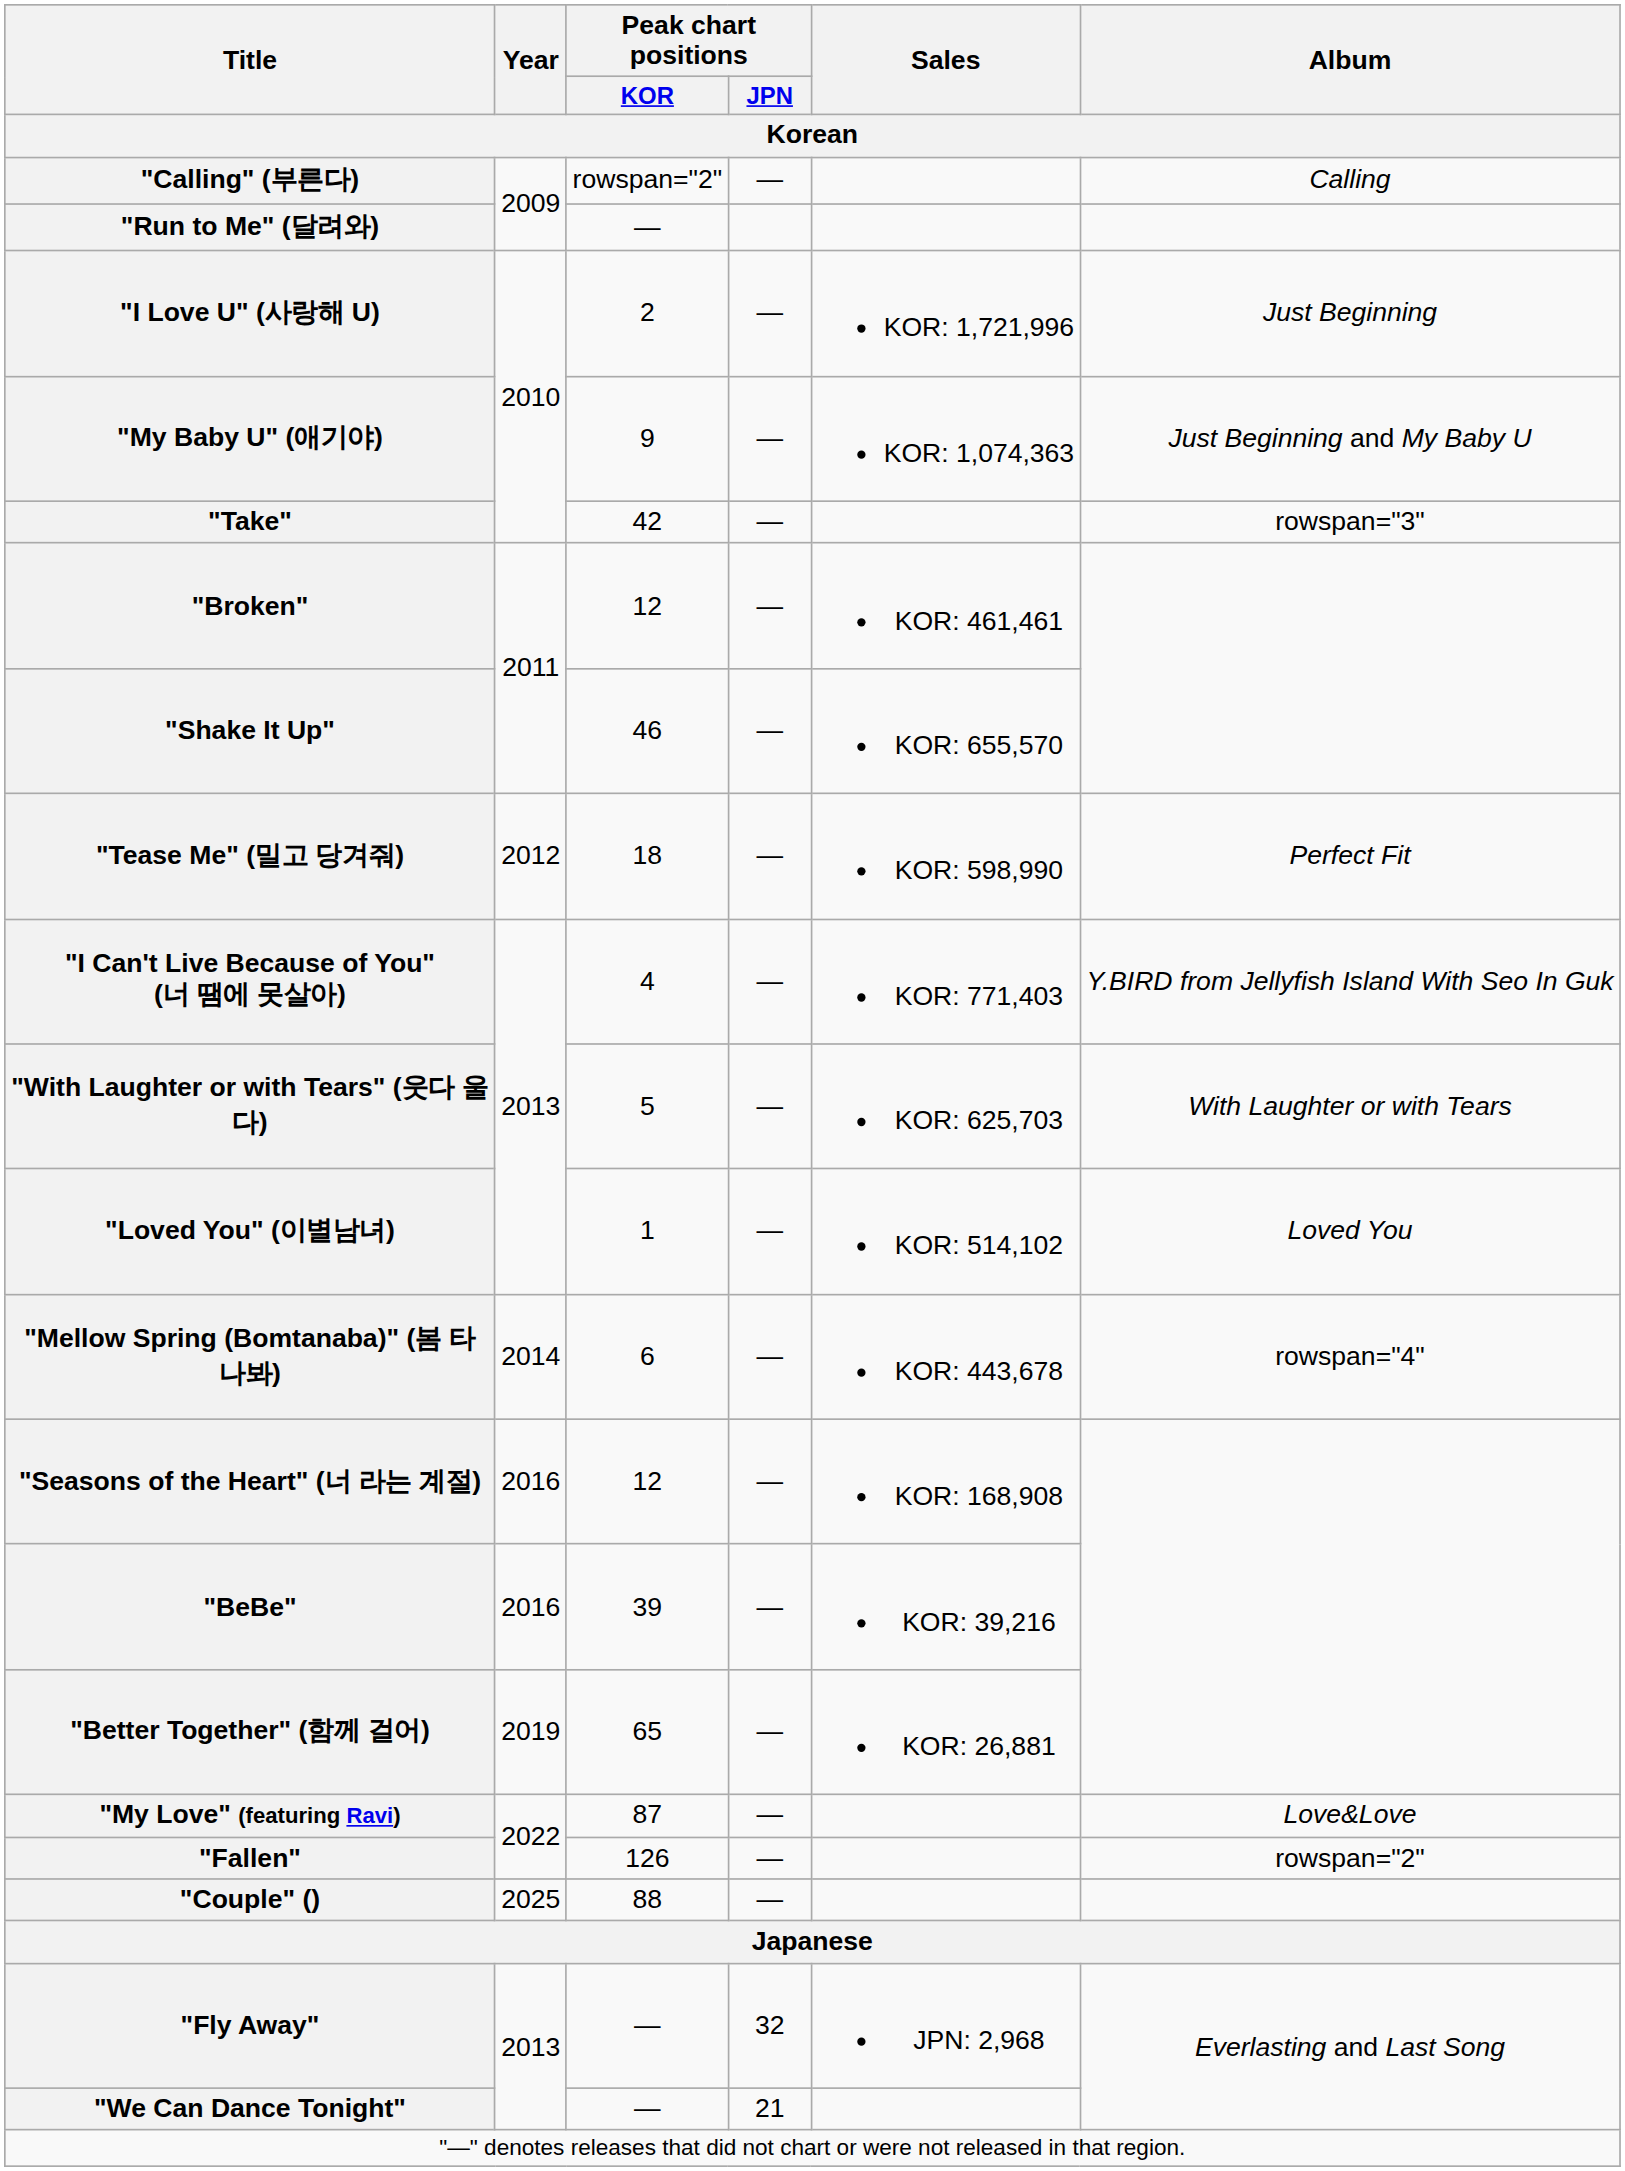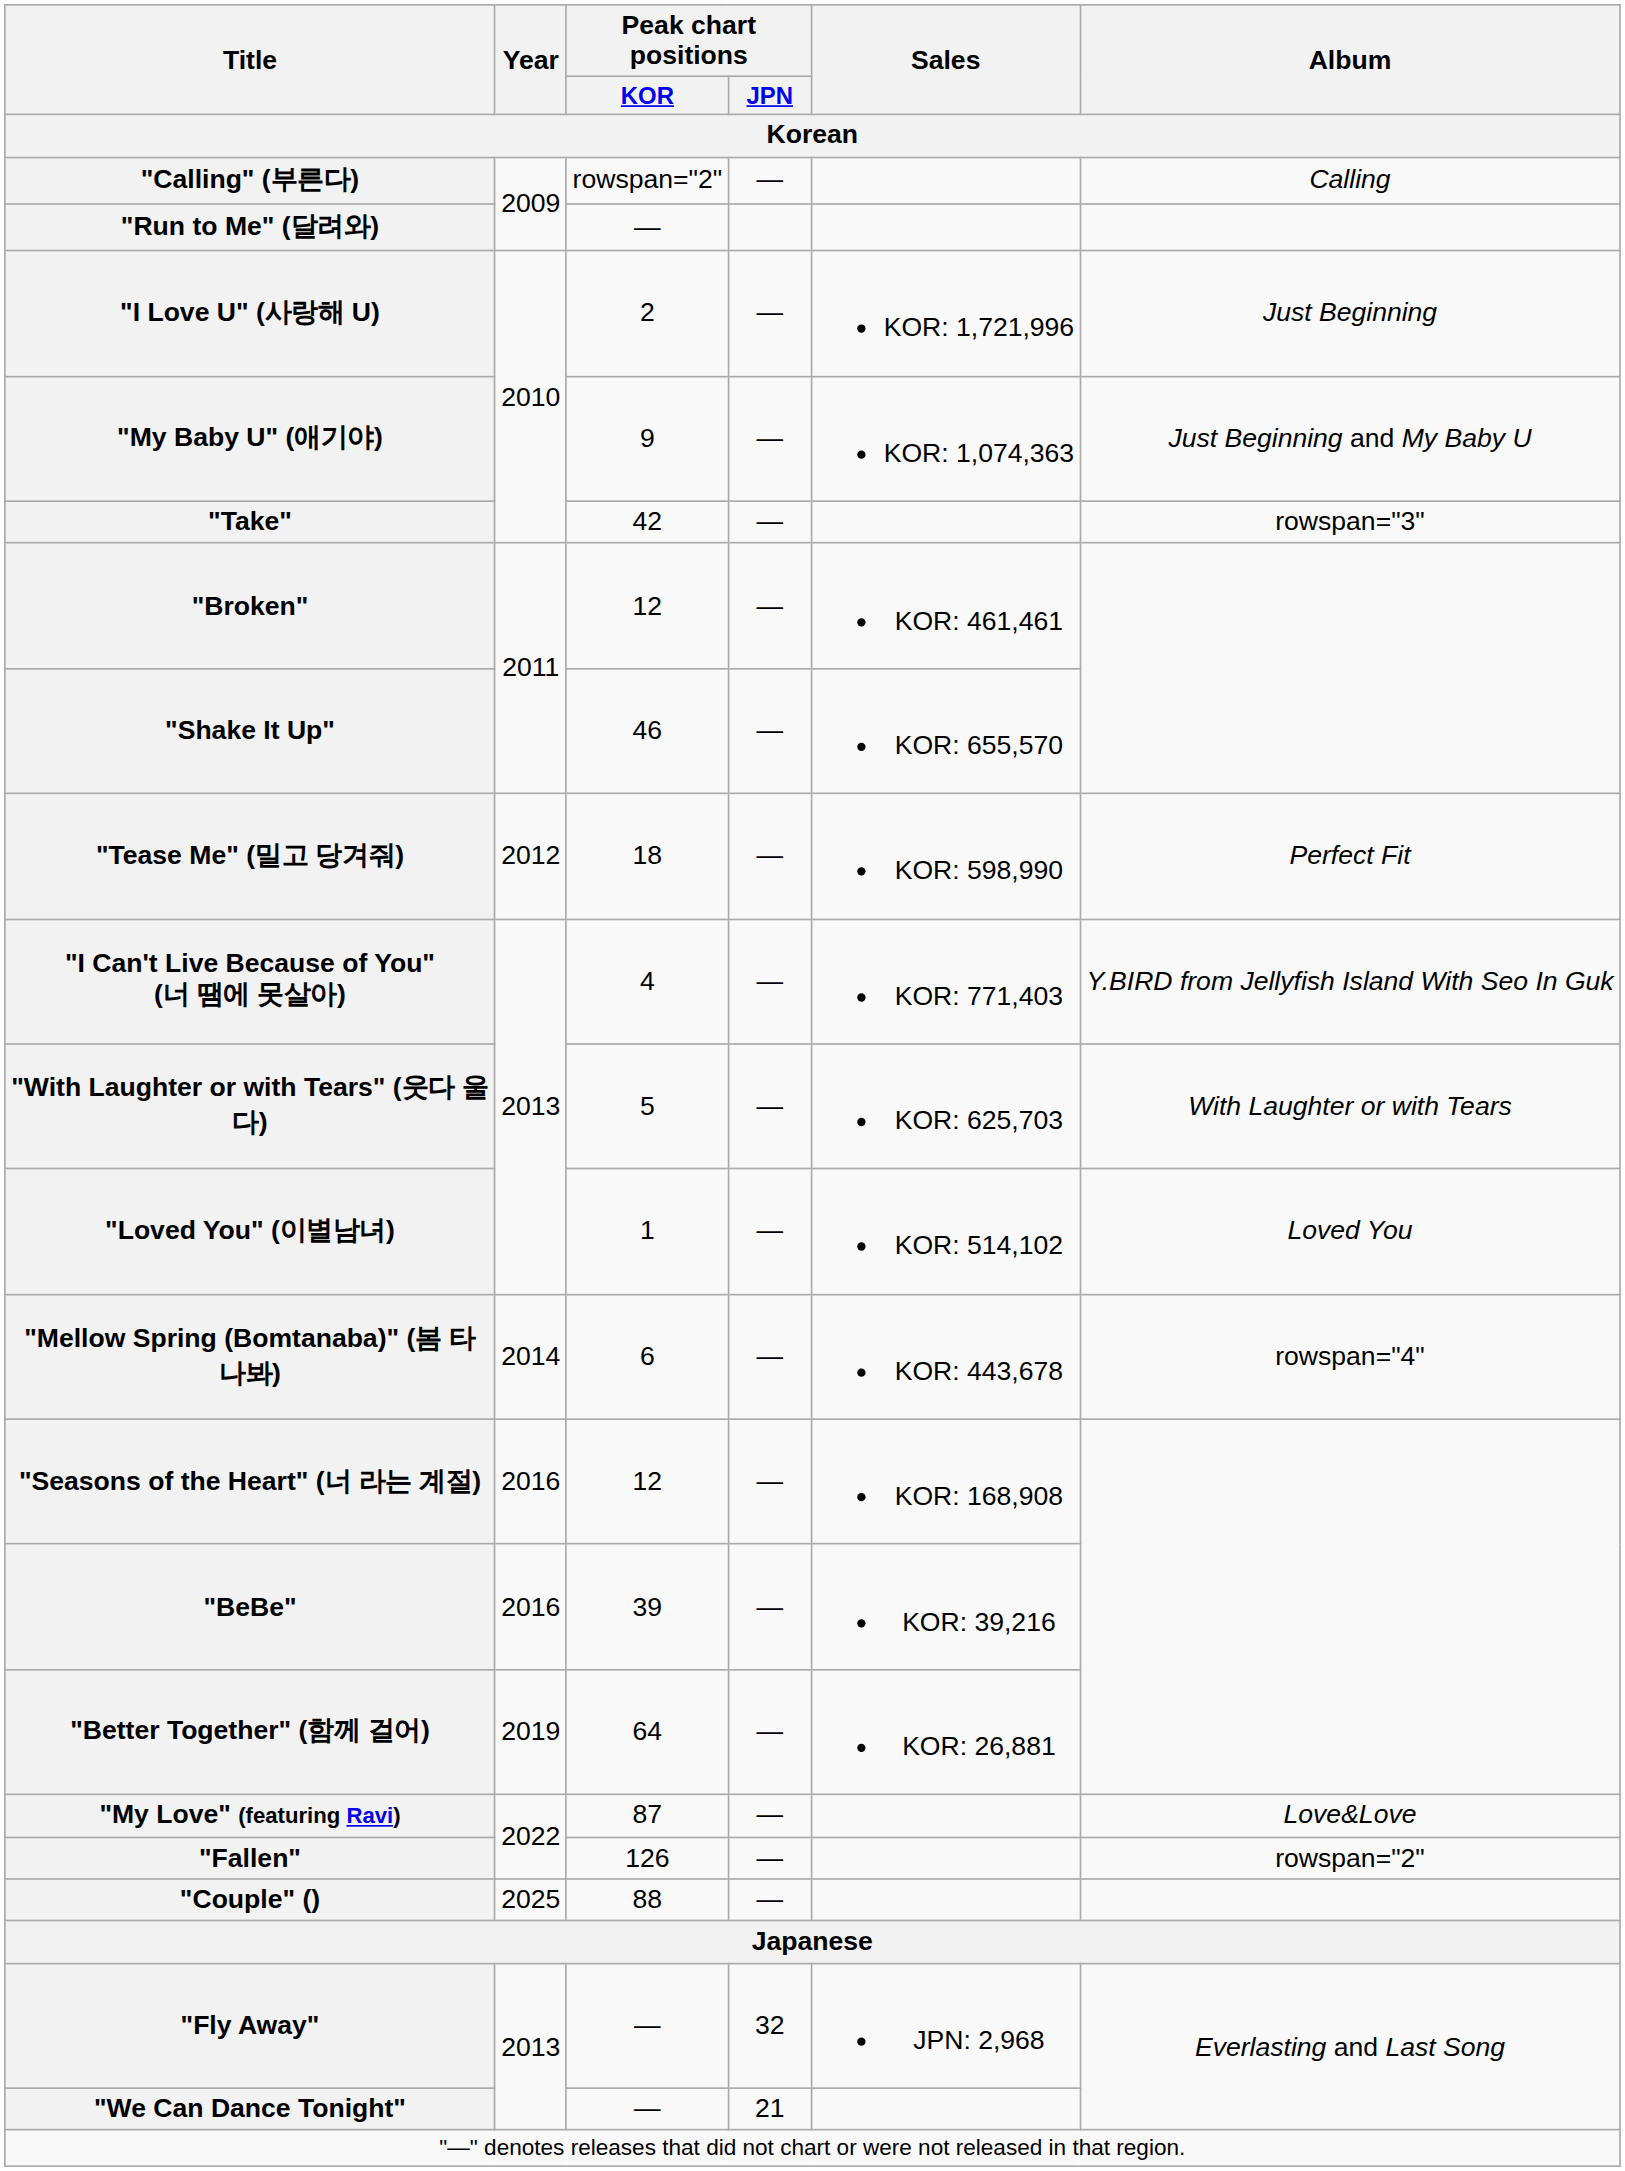"Better Together" (함께 걸어) | Peak chart positions / KOR: 65 -> 64
